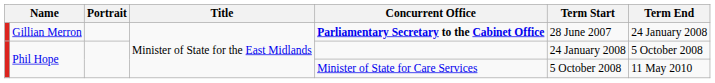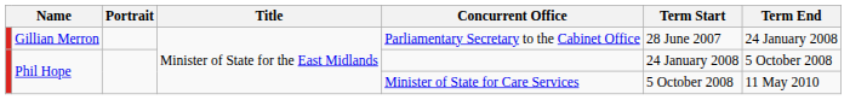Gillian Merron | Concurrent Office: bold -> normal
